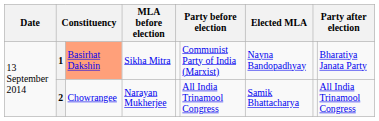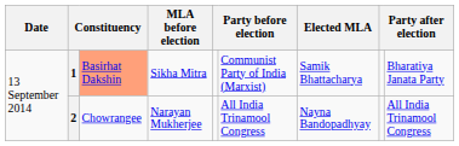1 | Elected MLA: Nayna Bandopadhyay -> Samik Bhattacharya
2 | Elected MLA: Samik Bhattacharya -> Nayna Bandopadhyay
